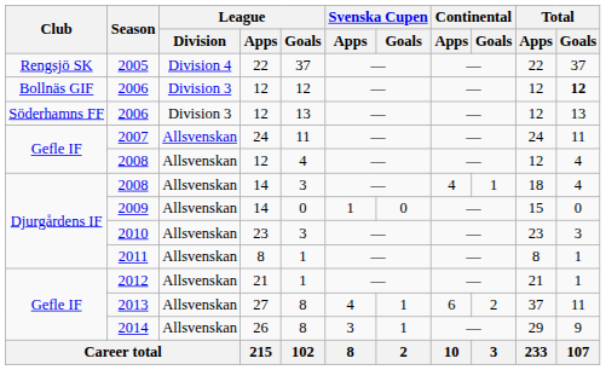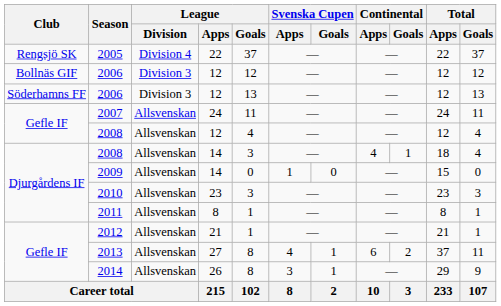Bollnäs GIF / 2006 | Total / Goals: bold -> normal
